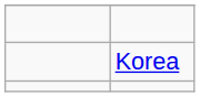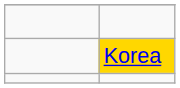row 2 | column 2: no background -> gold background
